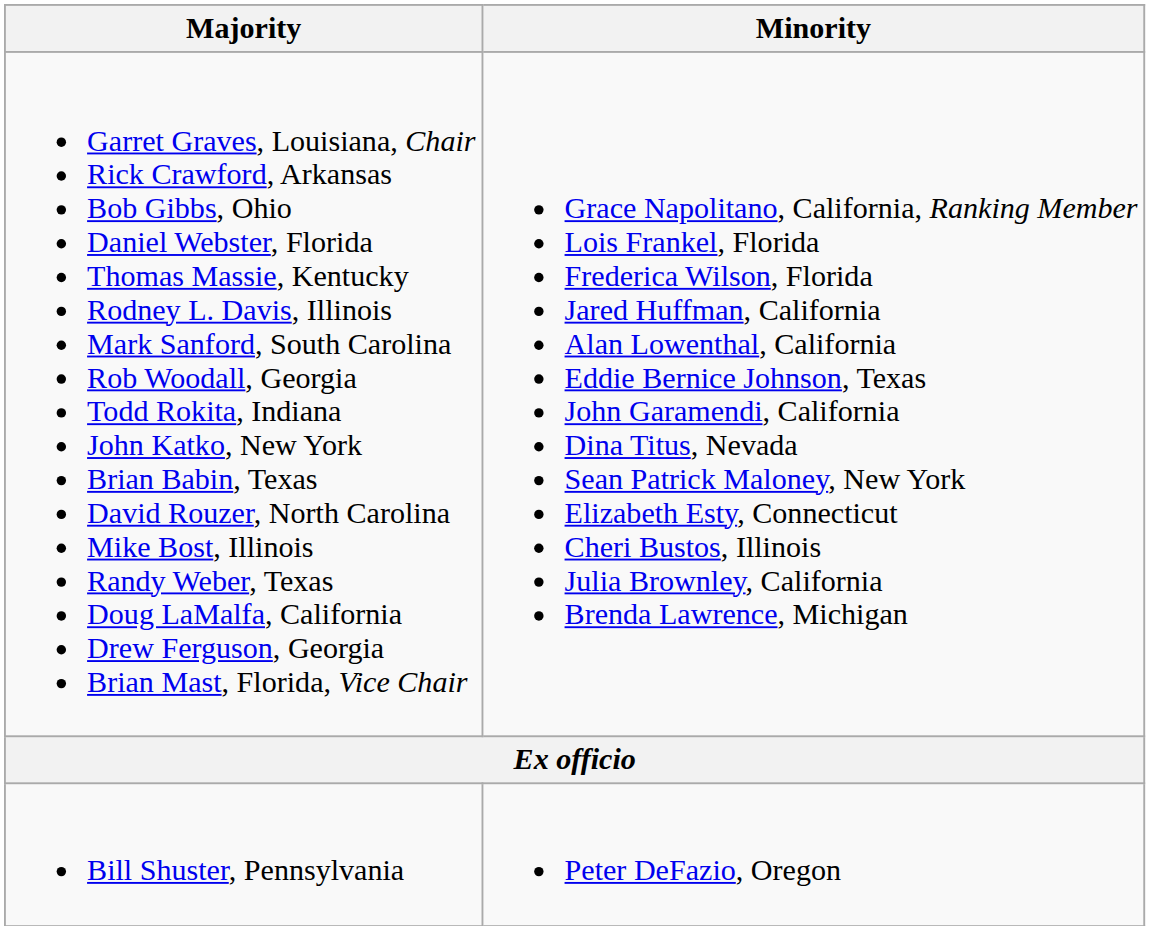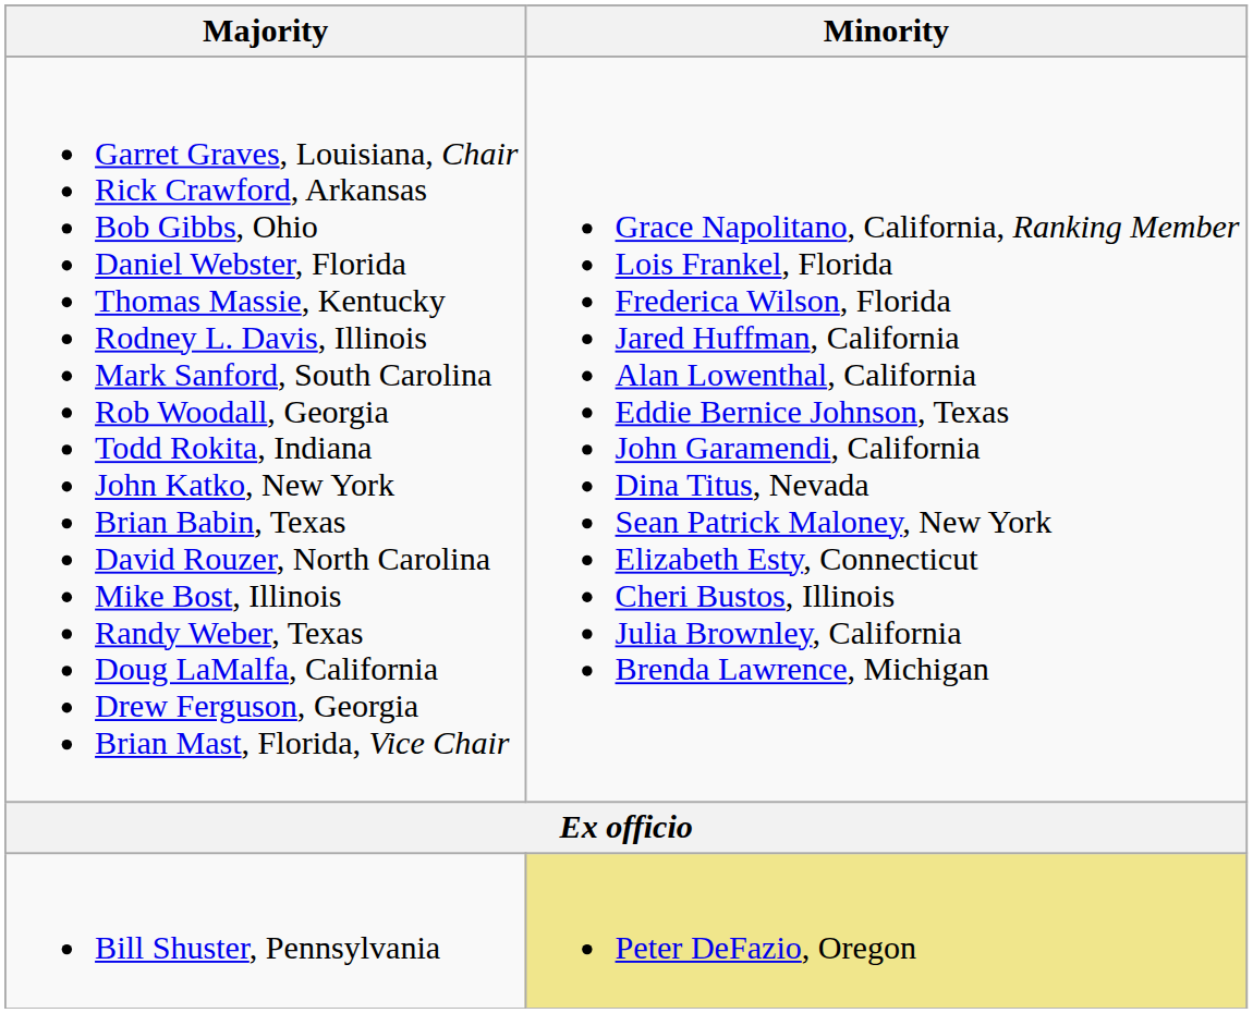Bill Shuster, Pennsylvania | Minority: no background -> khaki background
